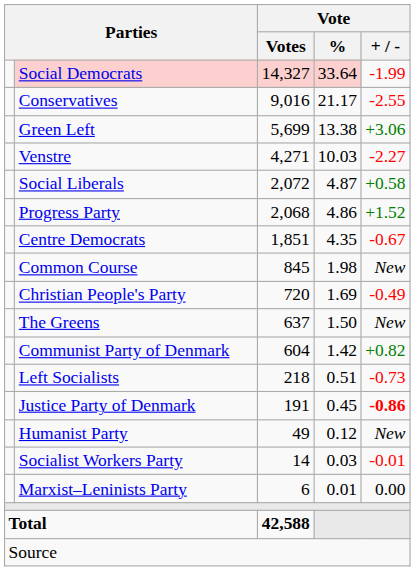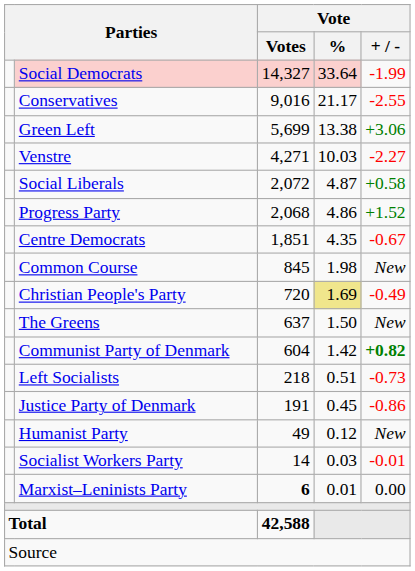Christian People's Party | Vote / %: no background -> khaki background
Communist Party of Denmark | Vote / + / -: normal -> bold
Justice Party of Denmark | Vote / + / -: bold -> normal
Marxist–Leninists Party | Vote / Votes: normal -> bold
